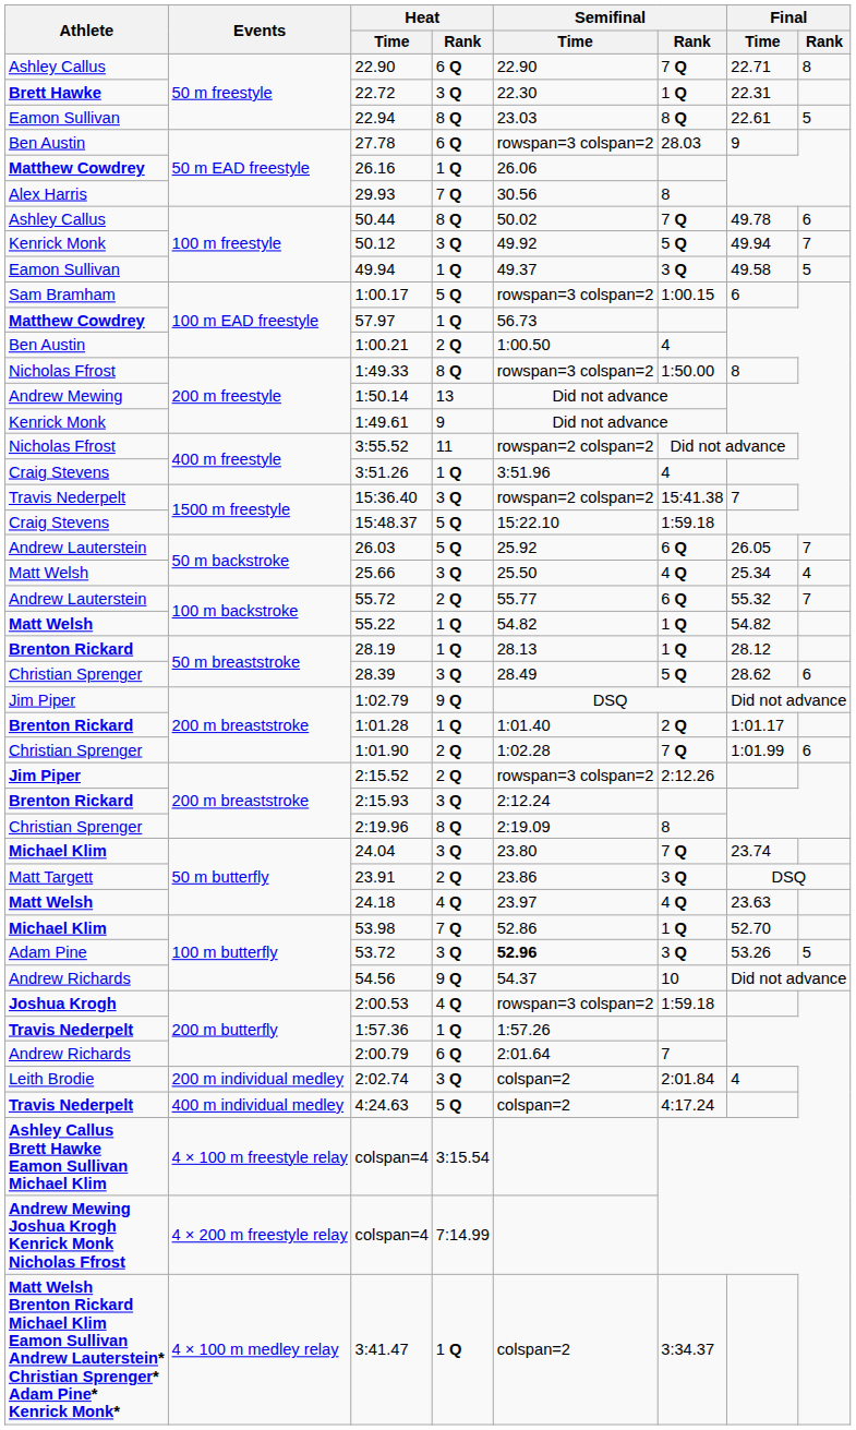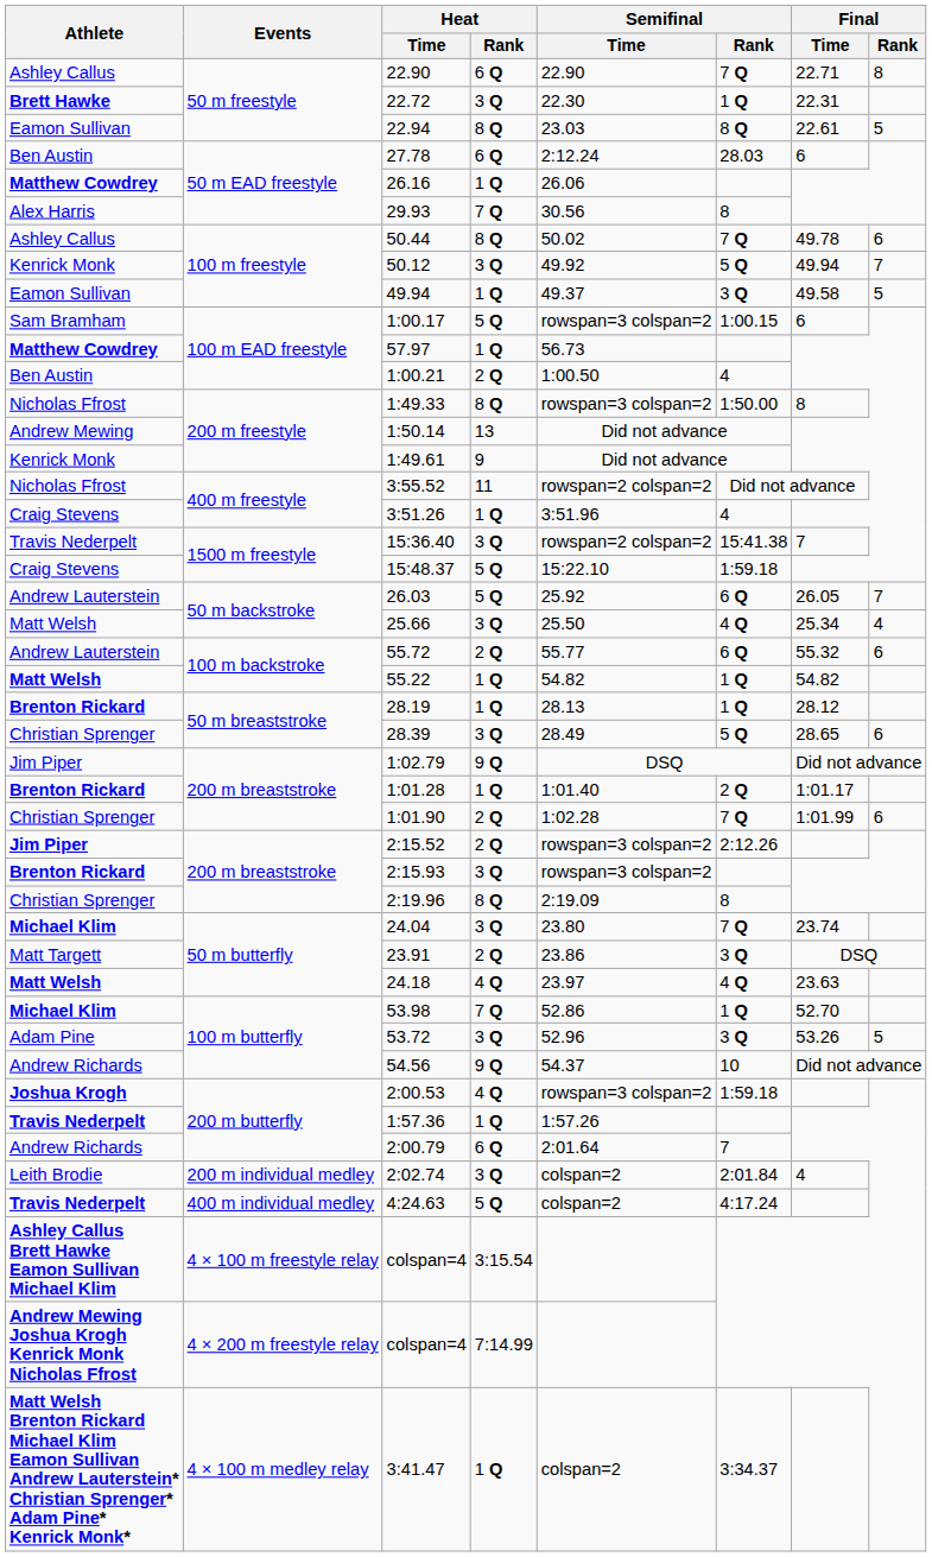27.78 | Semifinal / Time: rowspan=3 colspan=2 -> 2:12.24
27.78 | Final / Time: 9 -> 6
55.72 | Final / Rank: 7 -> 6
28.39 | Final / Time: 28.62 -> 28.65
2:15.93 | Semifinal / Time: 2:12.24 -> rowspan=3 colspan=2
53.72 | Semifinal / Time: bold -> normal
